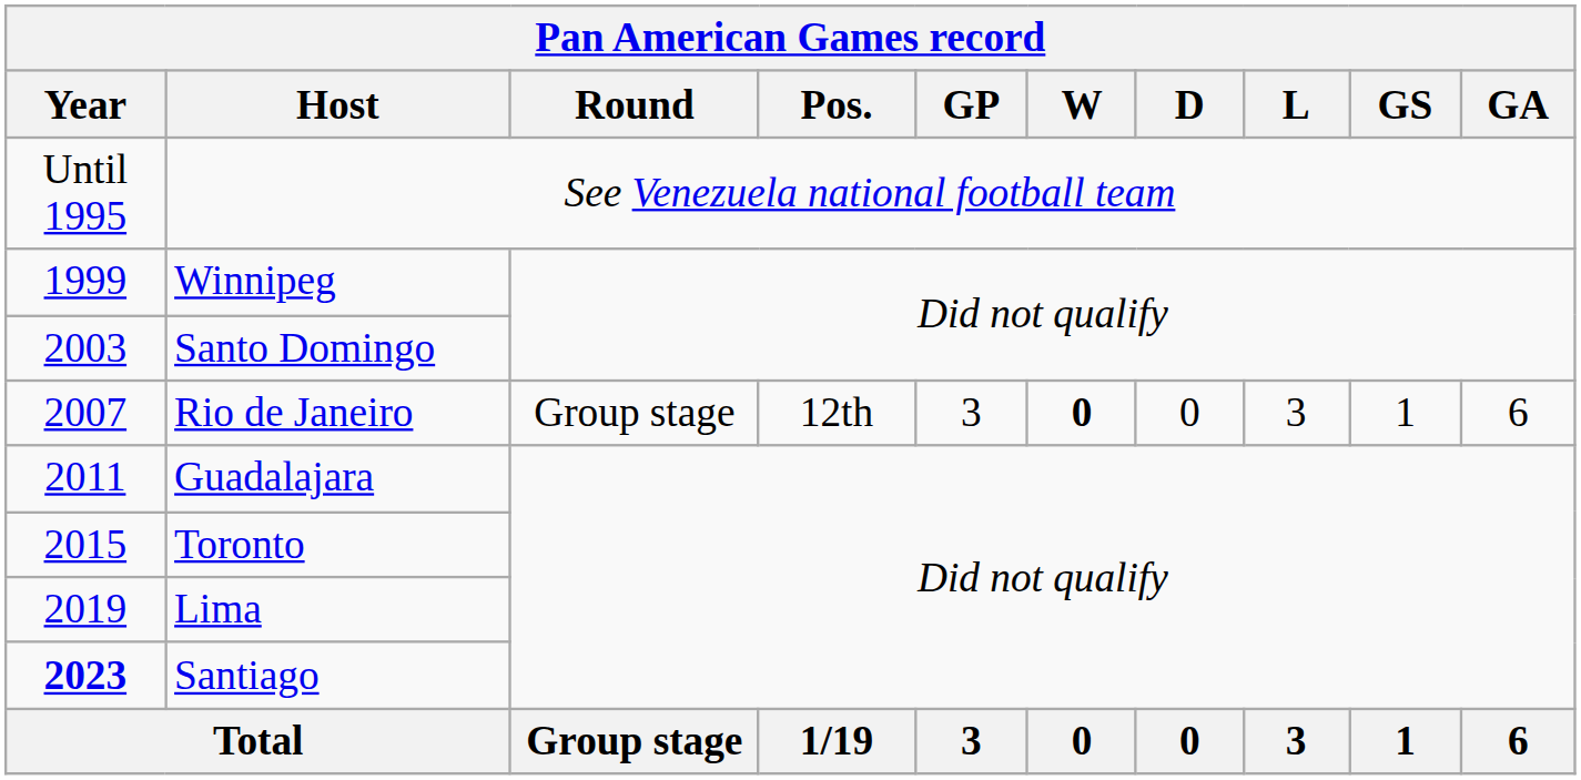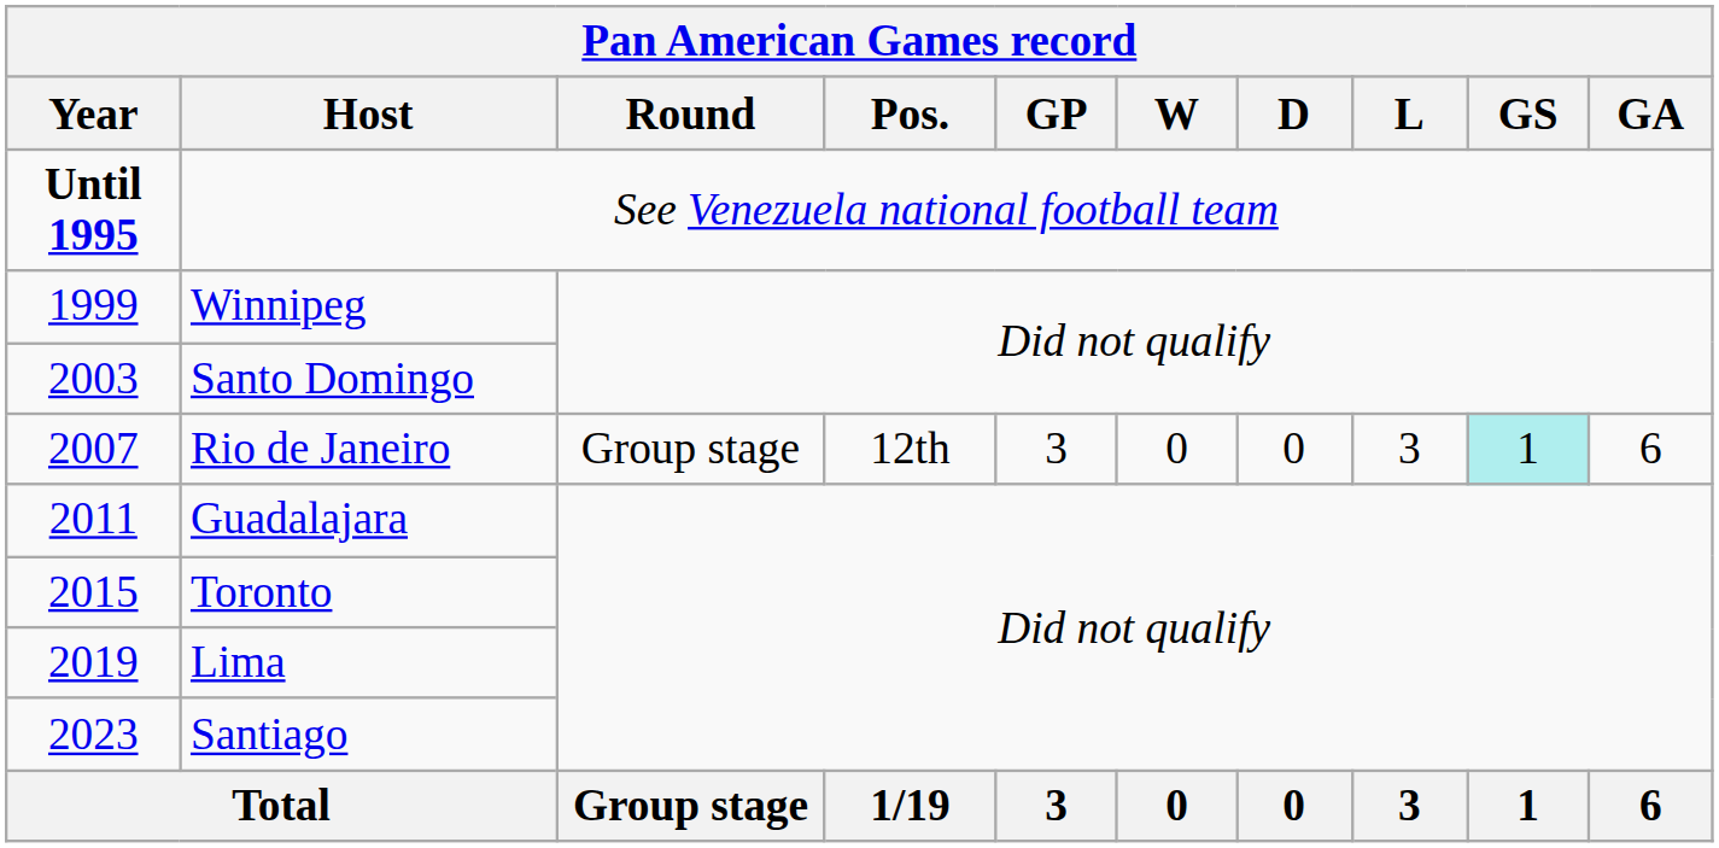See Venezuela national football team | Year: normal -> bold
Rio de Janeiro | W: bold -> normal
Rio de Janeiro | GS: no background -> paleturquoise background
Santiago | Year: bold -> normal
